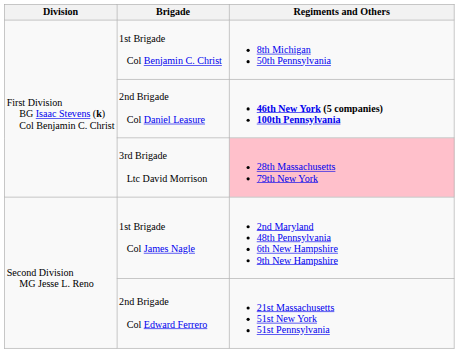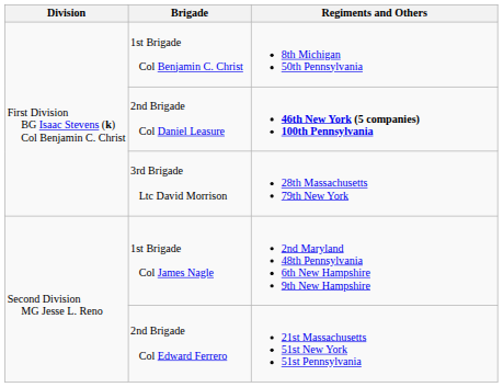3rd Brigade Ltc David Morrison | Regiments and Others: pink background -> no background
